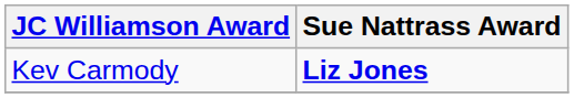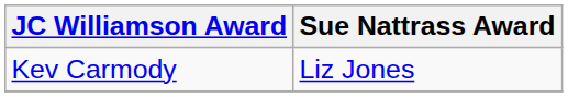Kev Carmody | Sue Nattrass Award: bold -> normal
